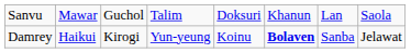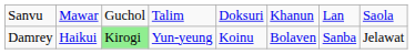Damrey | column 3: no background -> lightgreen background
Damrey | column 6: bold -> normal
